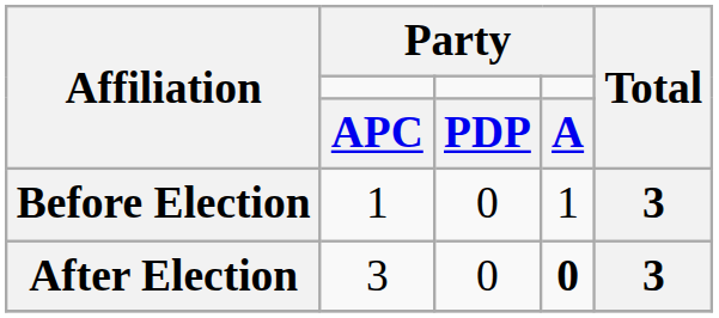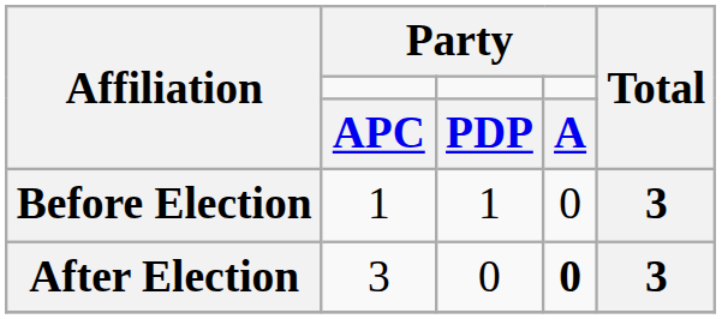Before Election | column 3: 0 -> 1
Before Election | column 4: 1 -> 0
